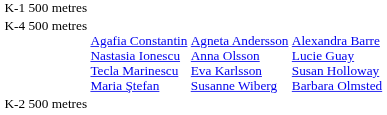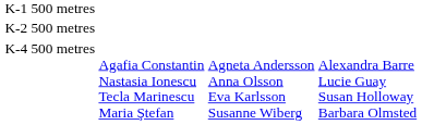rows swapped: K-2 500 metres <-> K-4 500 metres
